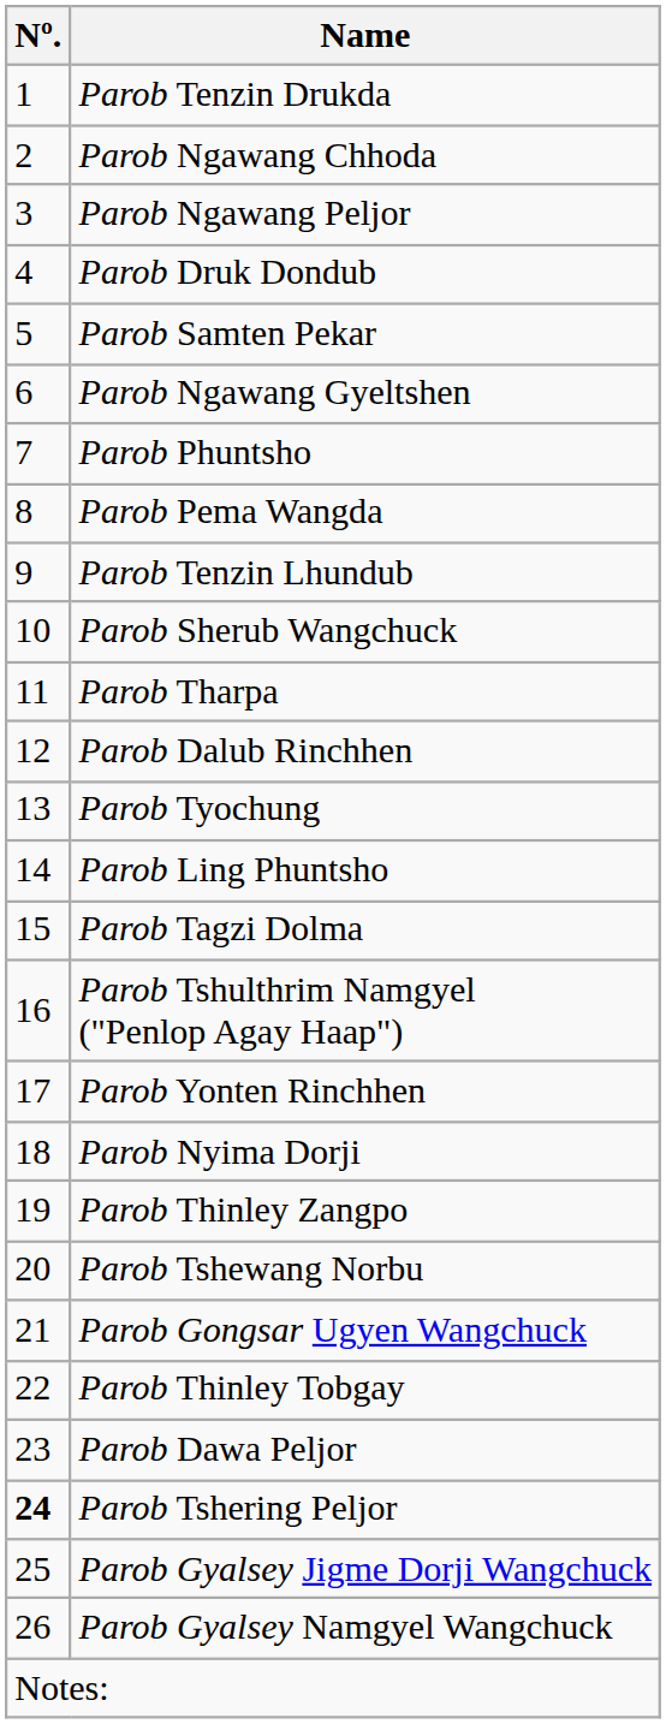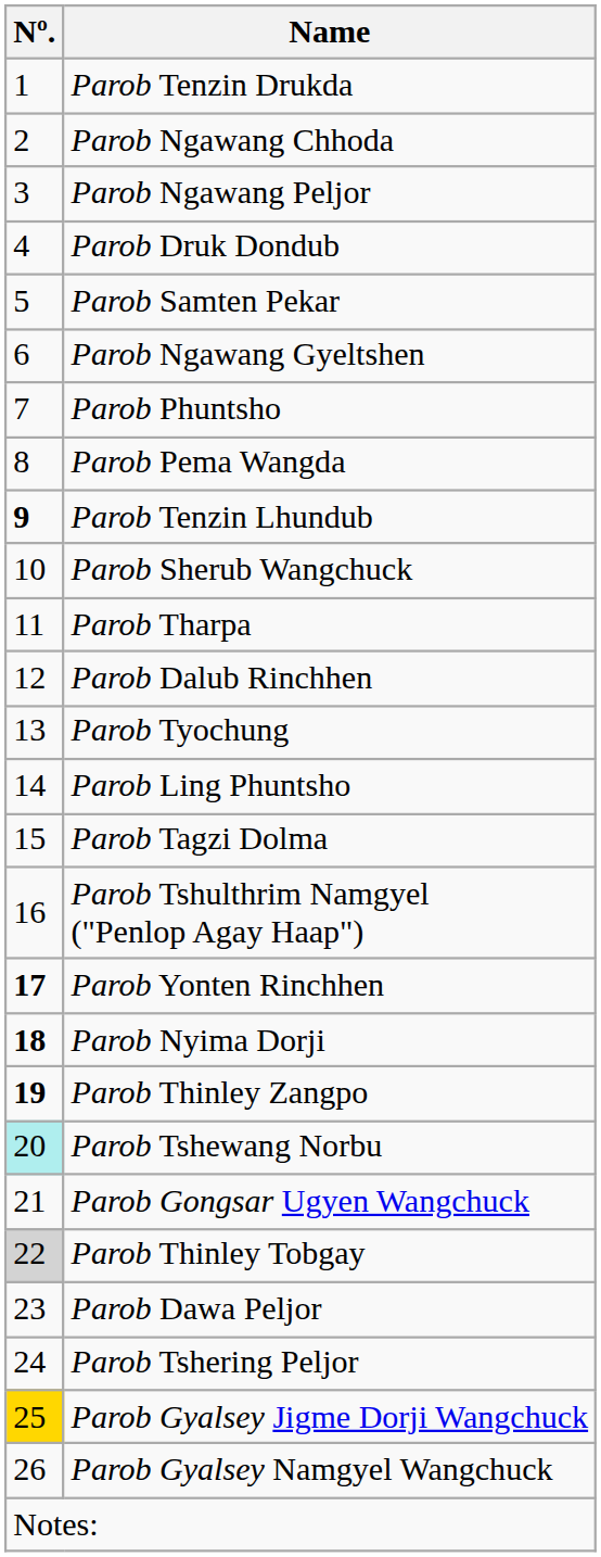Parob Tenzin Lhundub | Nº.: normal -> bold
Parob Yonten Rinchhen | Nº.: normal -> bold
Parob Nyima Dorji | Nº.: normal -> bold
Parob Thinley Zangpo | Nº.: normal -> bold
Parob Tshewang Norbu | Nº.: no background -> paleturquoise background
Parob Thinley Tobgay | Nº.: no background -> lightgrey background
Parob Tshering Peljor | Nº.: bold -> normal
Parob Gyalsey Jigme Dorji Wangchuck | Nº.: no background -> gold background
